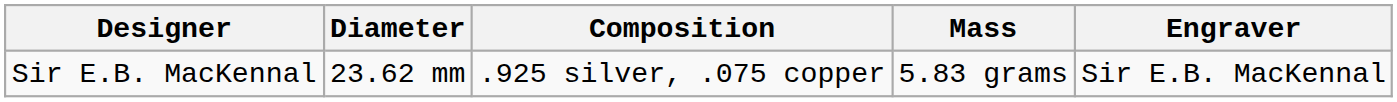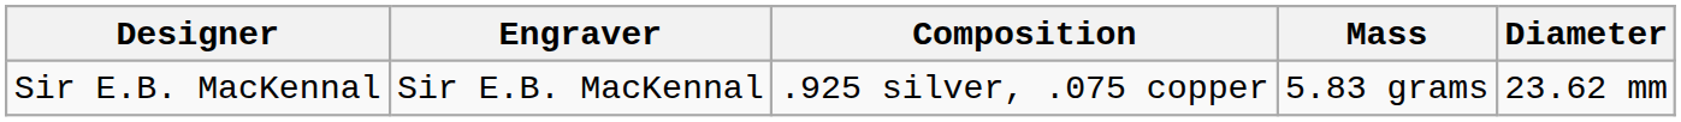columns swapped: Engraver <-> Diameter
